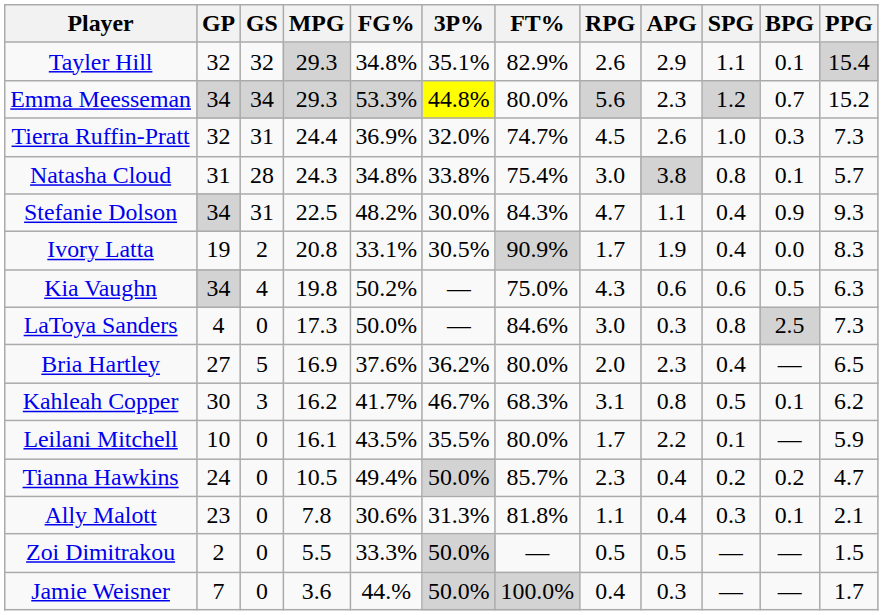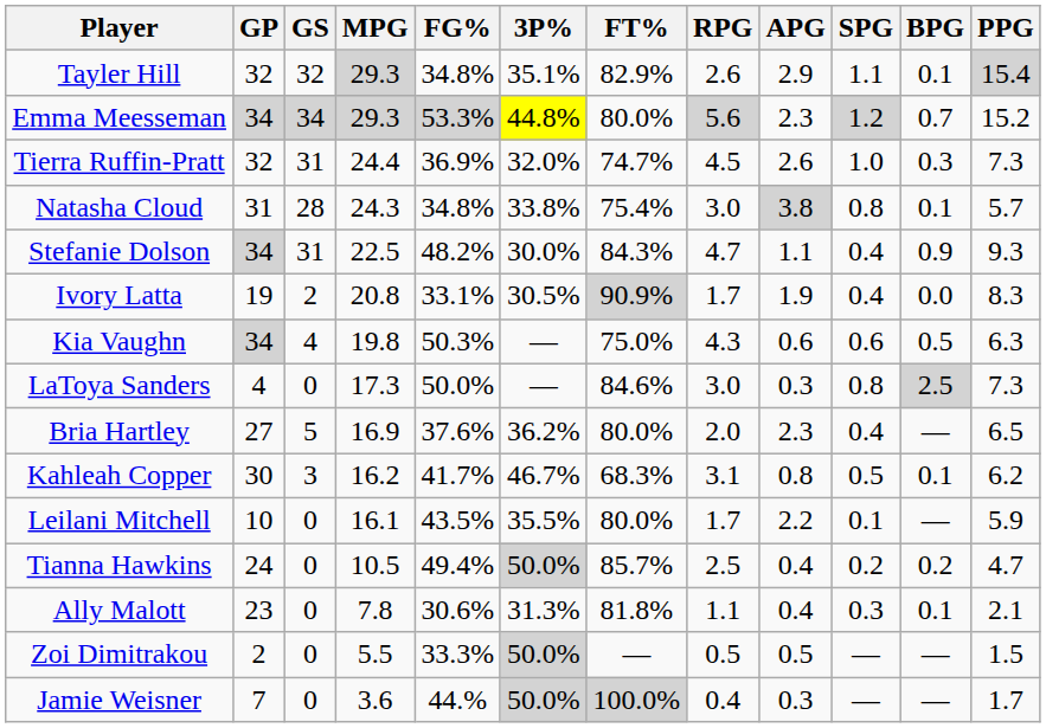Kia Vaughn | FG%: 50.2% -> 50.3%
Tianna Hawkins | RPG: 2.3 -> 2.5
